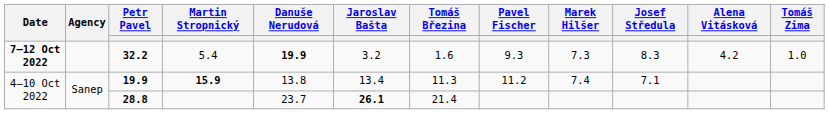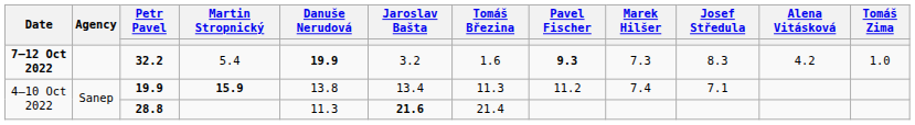32.2 | Pavel Fischer: normal -> bold
28.8 | Danuše Nerudová: 23.7 -> 11.3
28.8 | Jaroslav Bašta: 26.1 -> 21.6
